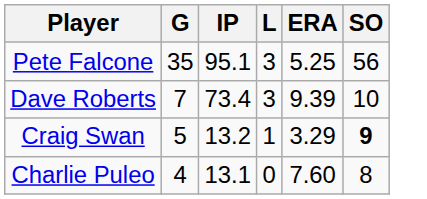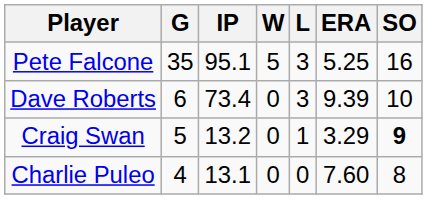+ column: W | 5 | 0 | 0 | 0
Pete Falcone | SO: 56 -> 16
Dave Roberts | G: 7 -> 6
